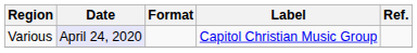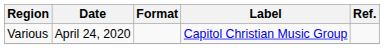Various | Date: lavender background -> no background
